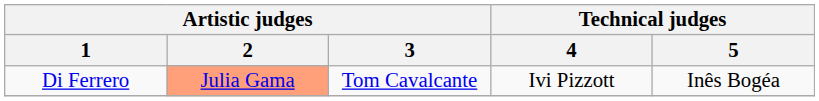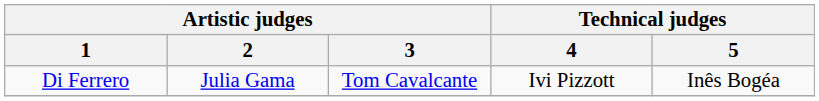Di Ferrero | Artistic judges / 2: lightsalmon background -> no background
